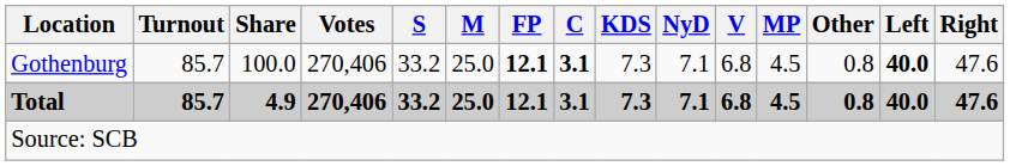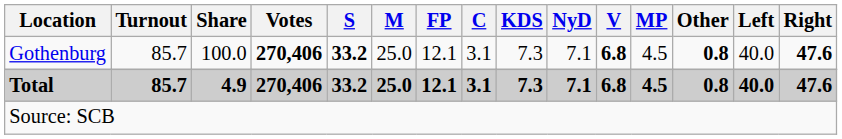Gothenburg | Votes: normal -> bold
Gothenburg | S: normal -> bold
Gothenburg | FP: bold -> normal
Gothenburg | C: bold -> normal
Gothenburg | V: normal -> bold
Gothenburg | Other: normal -> bold
Gothenburg | Left: bold -> normal
Gothenburg | Right: normal -> bold
